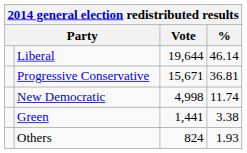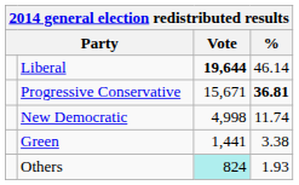Liberal | Vote: normal -> bold
Progressive Conservative | %: normal -> bold
Others | Vote: no background -> paleturquoise background
